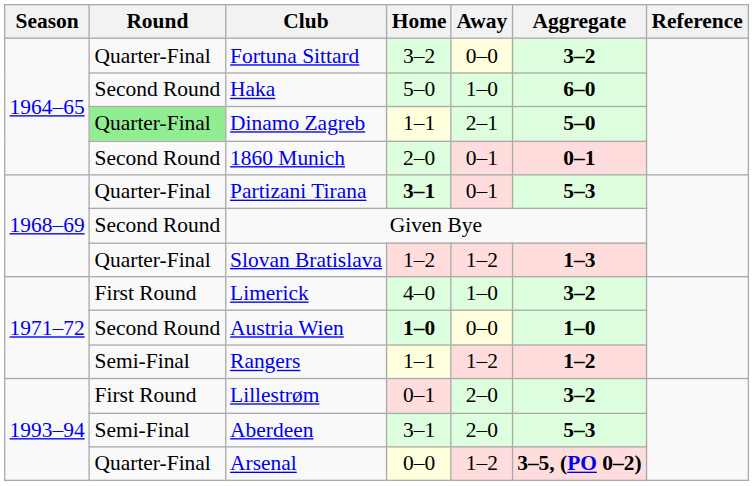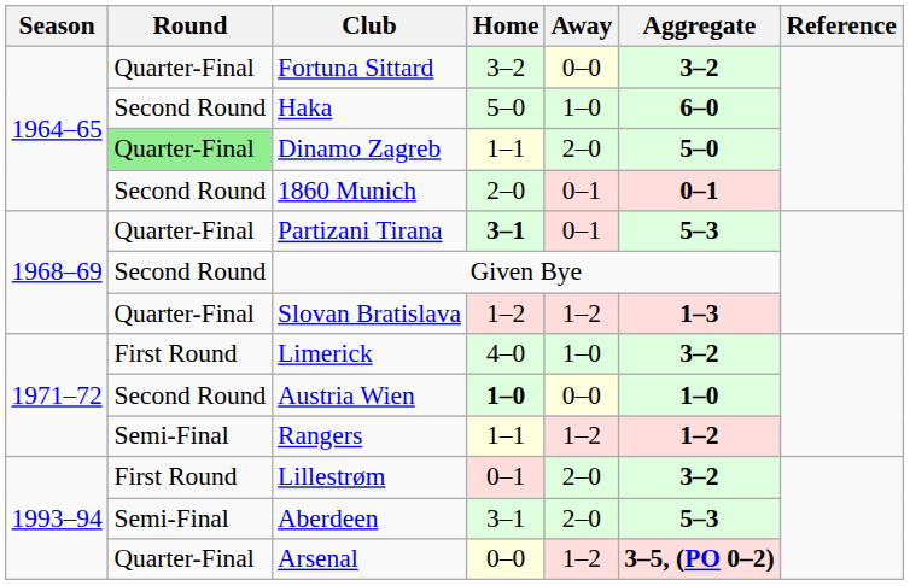Dinamo Zagreb | Away: 2–1 -> 2–0
